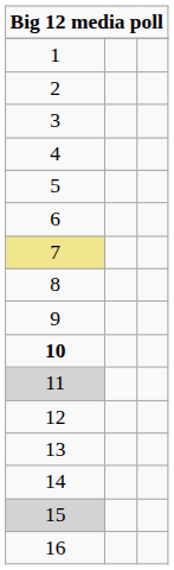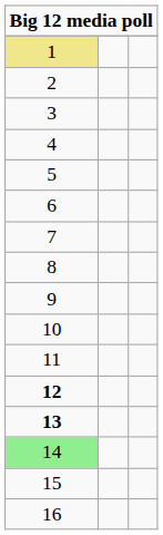1 | column 1: no background -> khaki background
7 | column 1: khaki background -> no background
10 | column 1: bold -> normal
11 | column 1: lightgrey background -> no background
12 | column 1: normal -> bold
13 | column 1: normal -> bold
14 | column 1: no background -> lightgreen background
15 | column 1: lightgrey background -> no background
